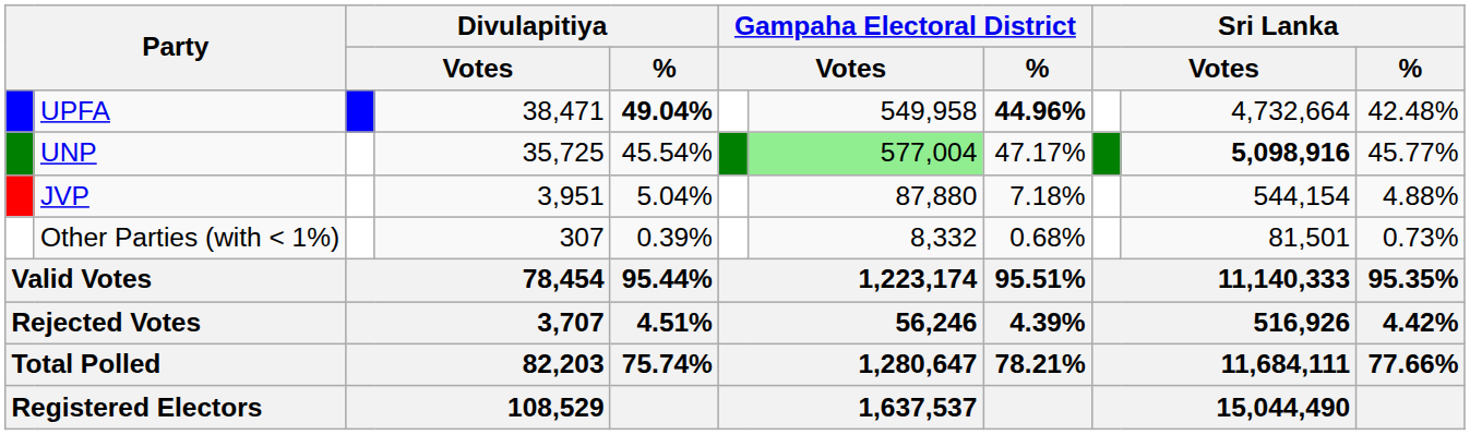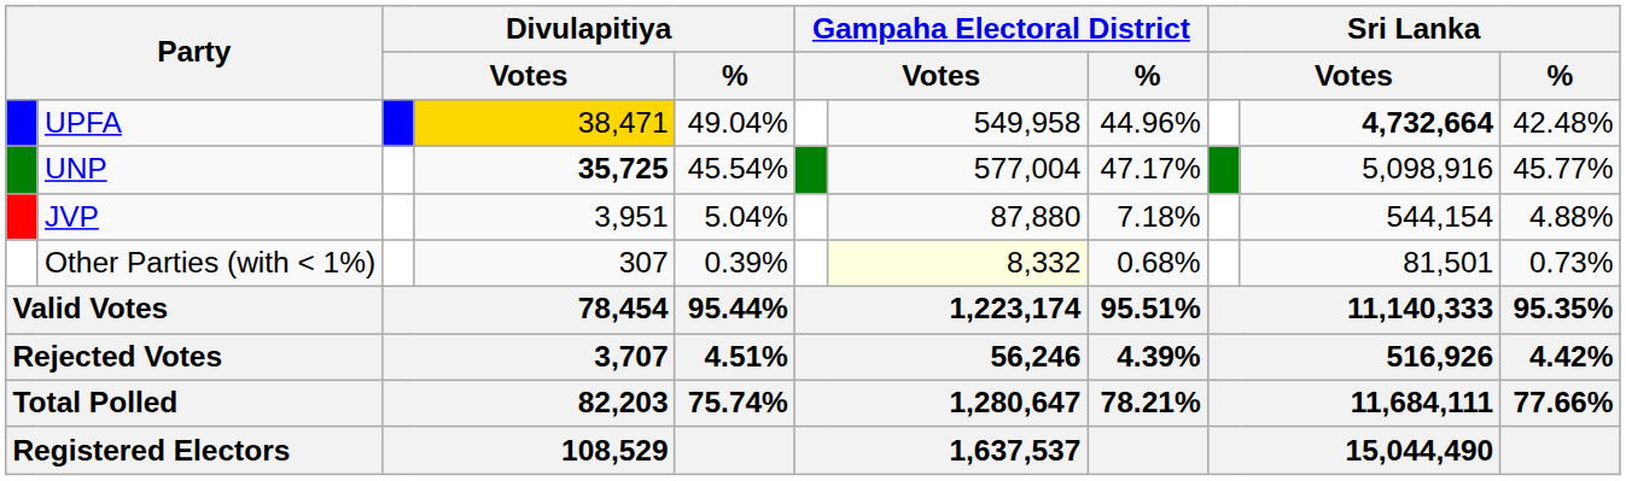UPFA | column 4: no background -> gold background
UPFA | Divulapitiya / %: bold -> normal
UPFA | Gampaha Electoral District / %: bold -> normal
UPFA | column 10: normal -> bold
UNP | column 4: normal -> bold
UNP | column 7: lightgreen background -> no background
UNP | column 10: bold -> normal
Other Parties (with < 1%) | column 7: no background -> lightyellow background
